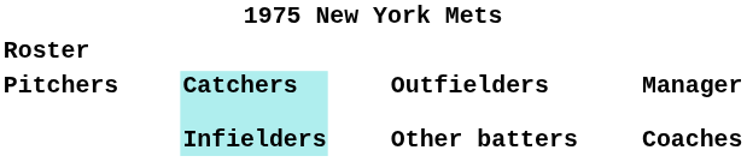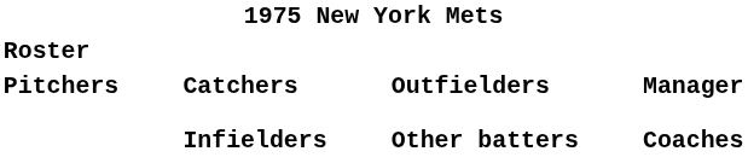Pitchers | column 2: paleturquoise background -> no background
